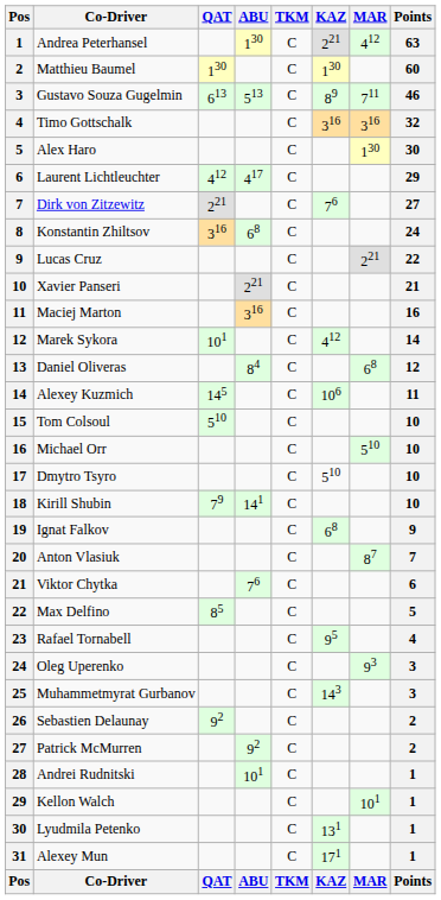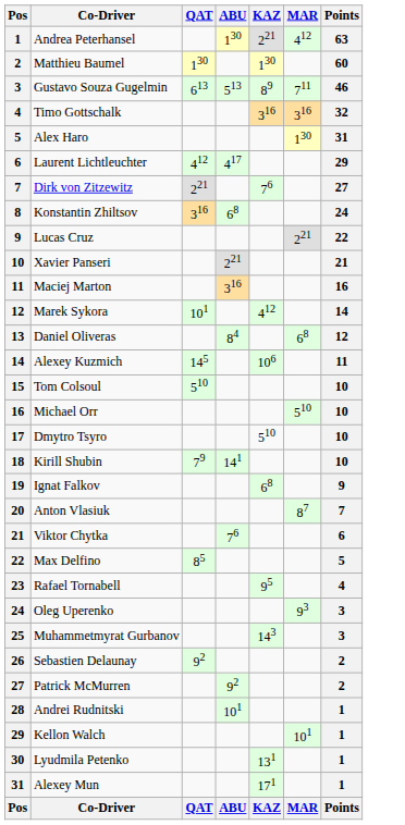- column: TKM | C | C | C | C | C | C | C | C | C | C | C | C | C | C | C | C | C | C | C | C | C | C | C | C | C | C | C | C | C | C | C | TKM
Alex Haro | Points: 30 -> 31
